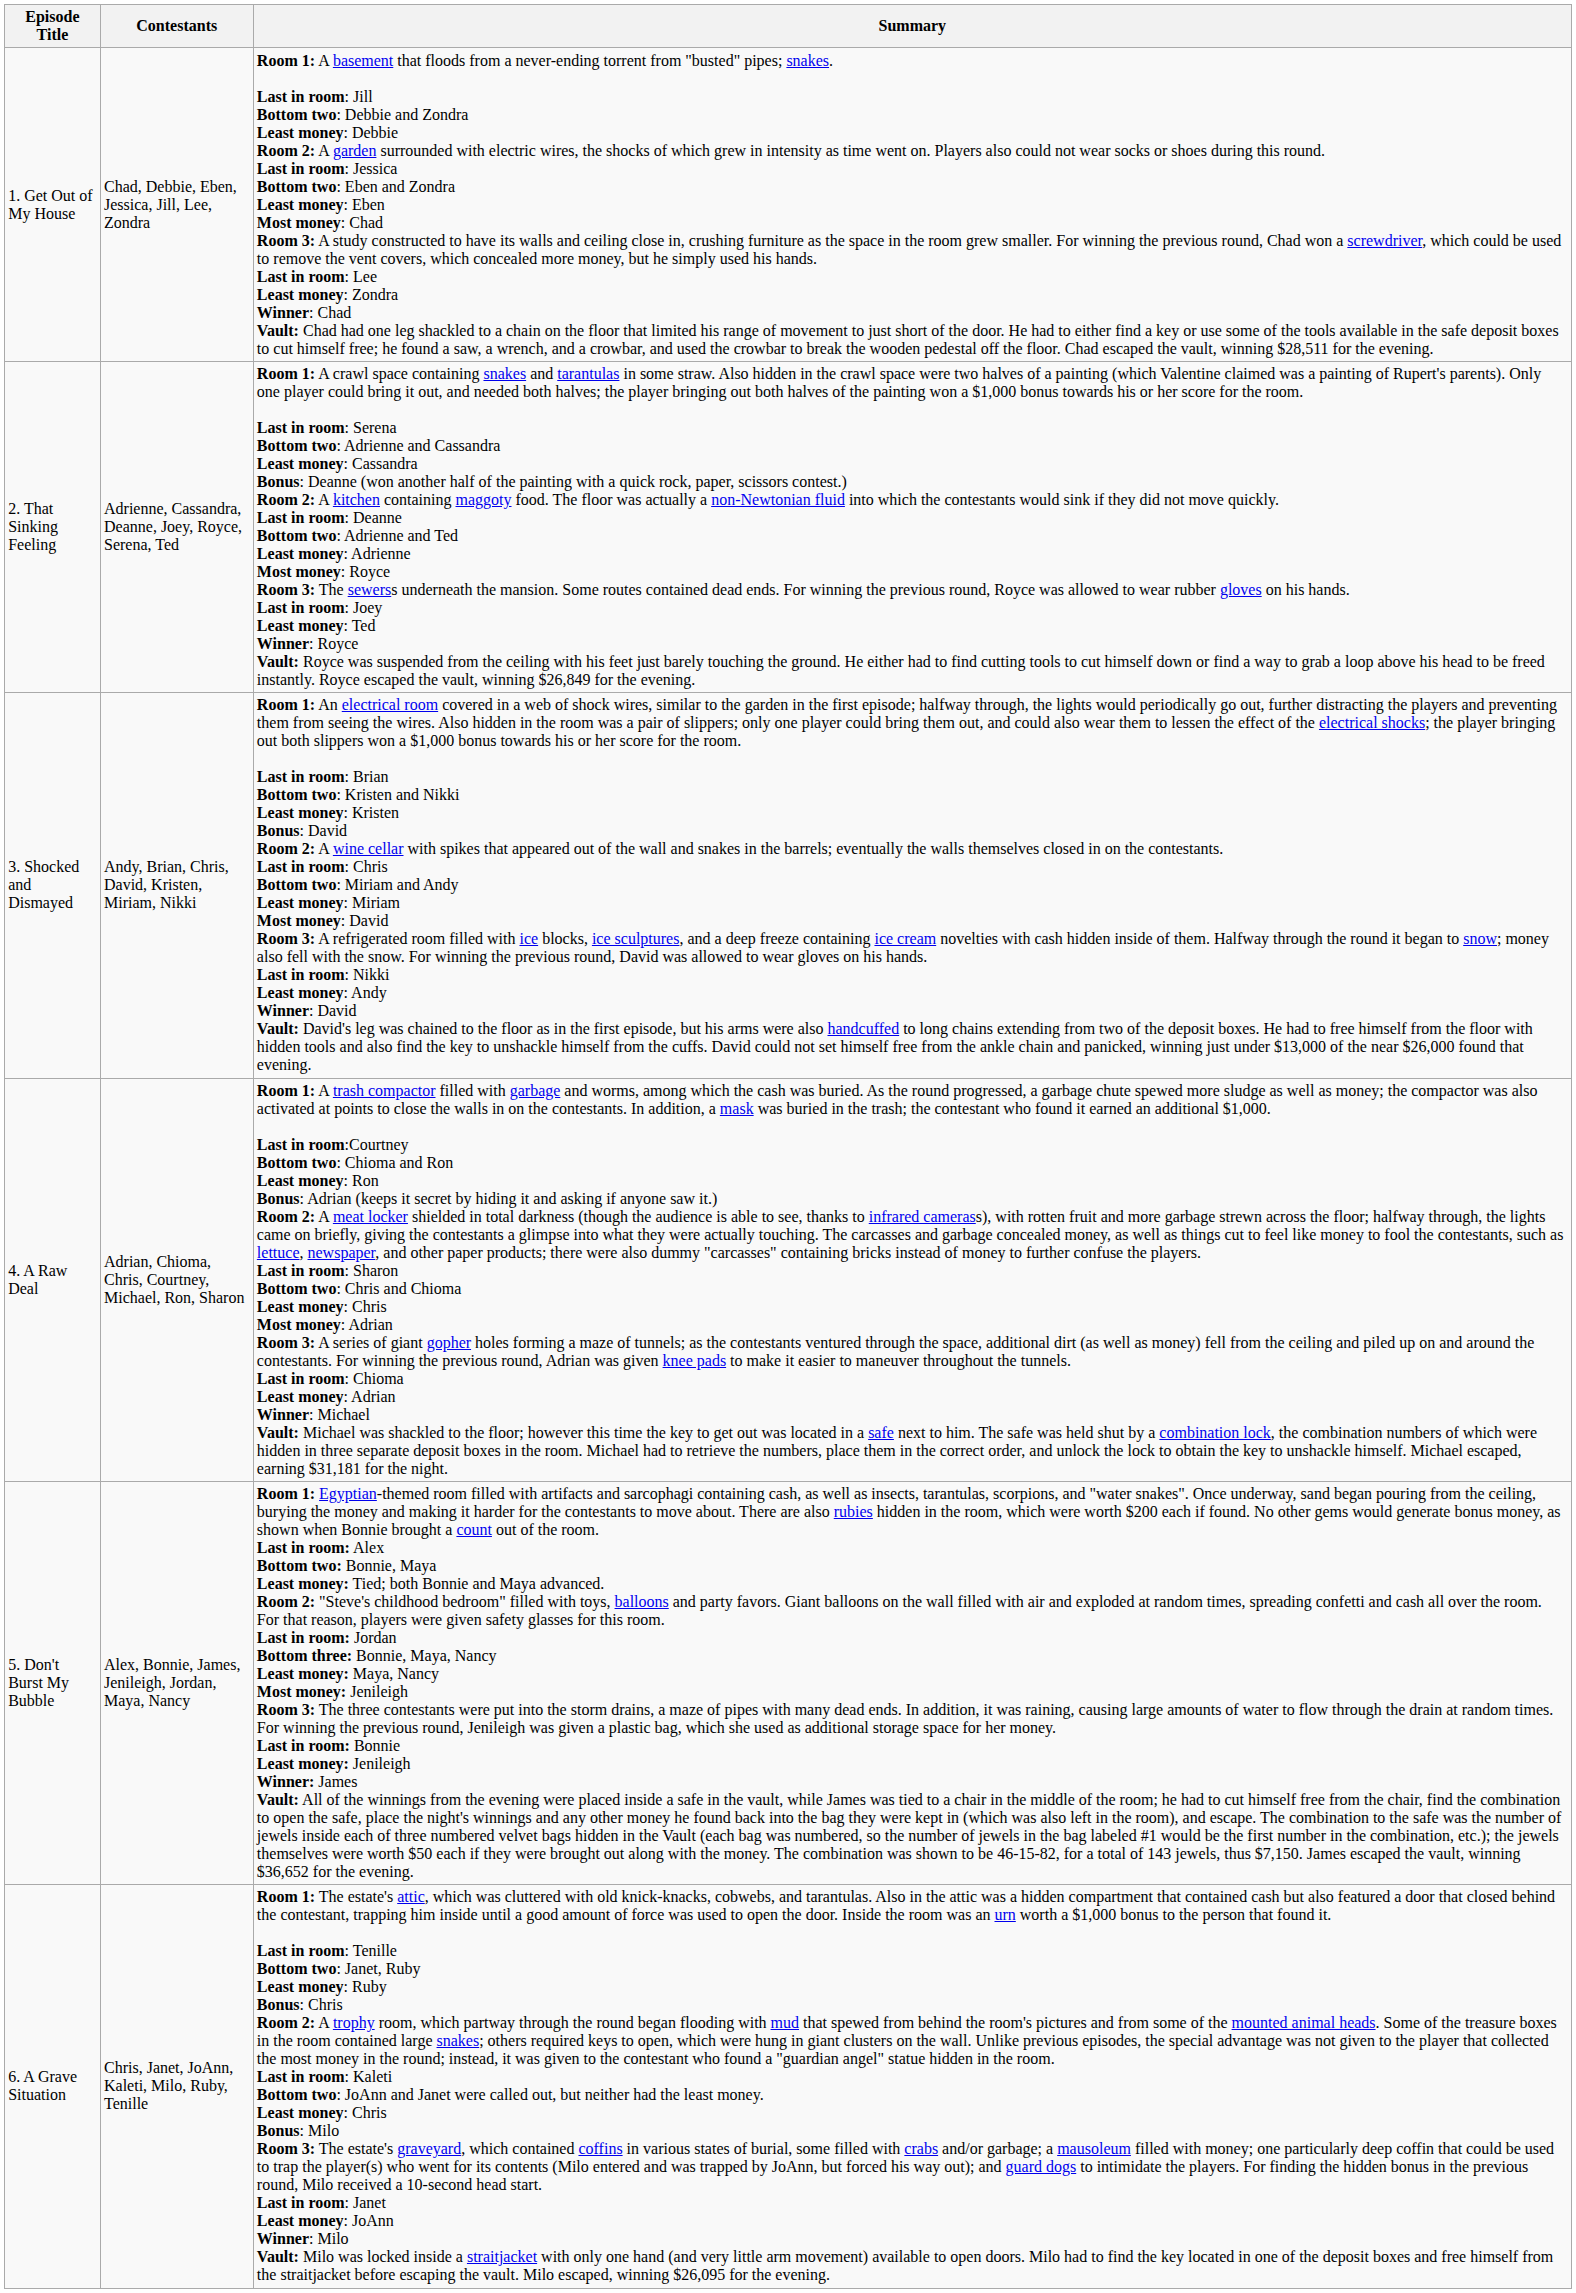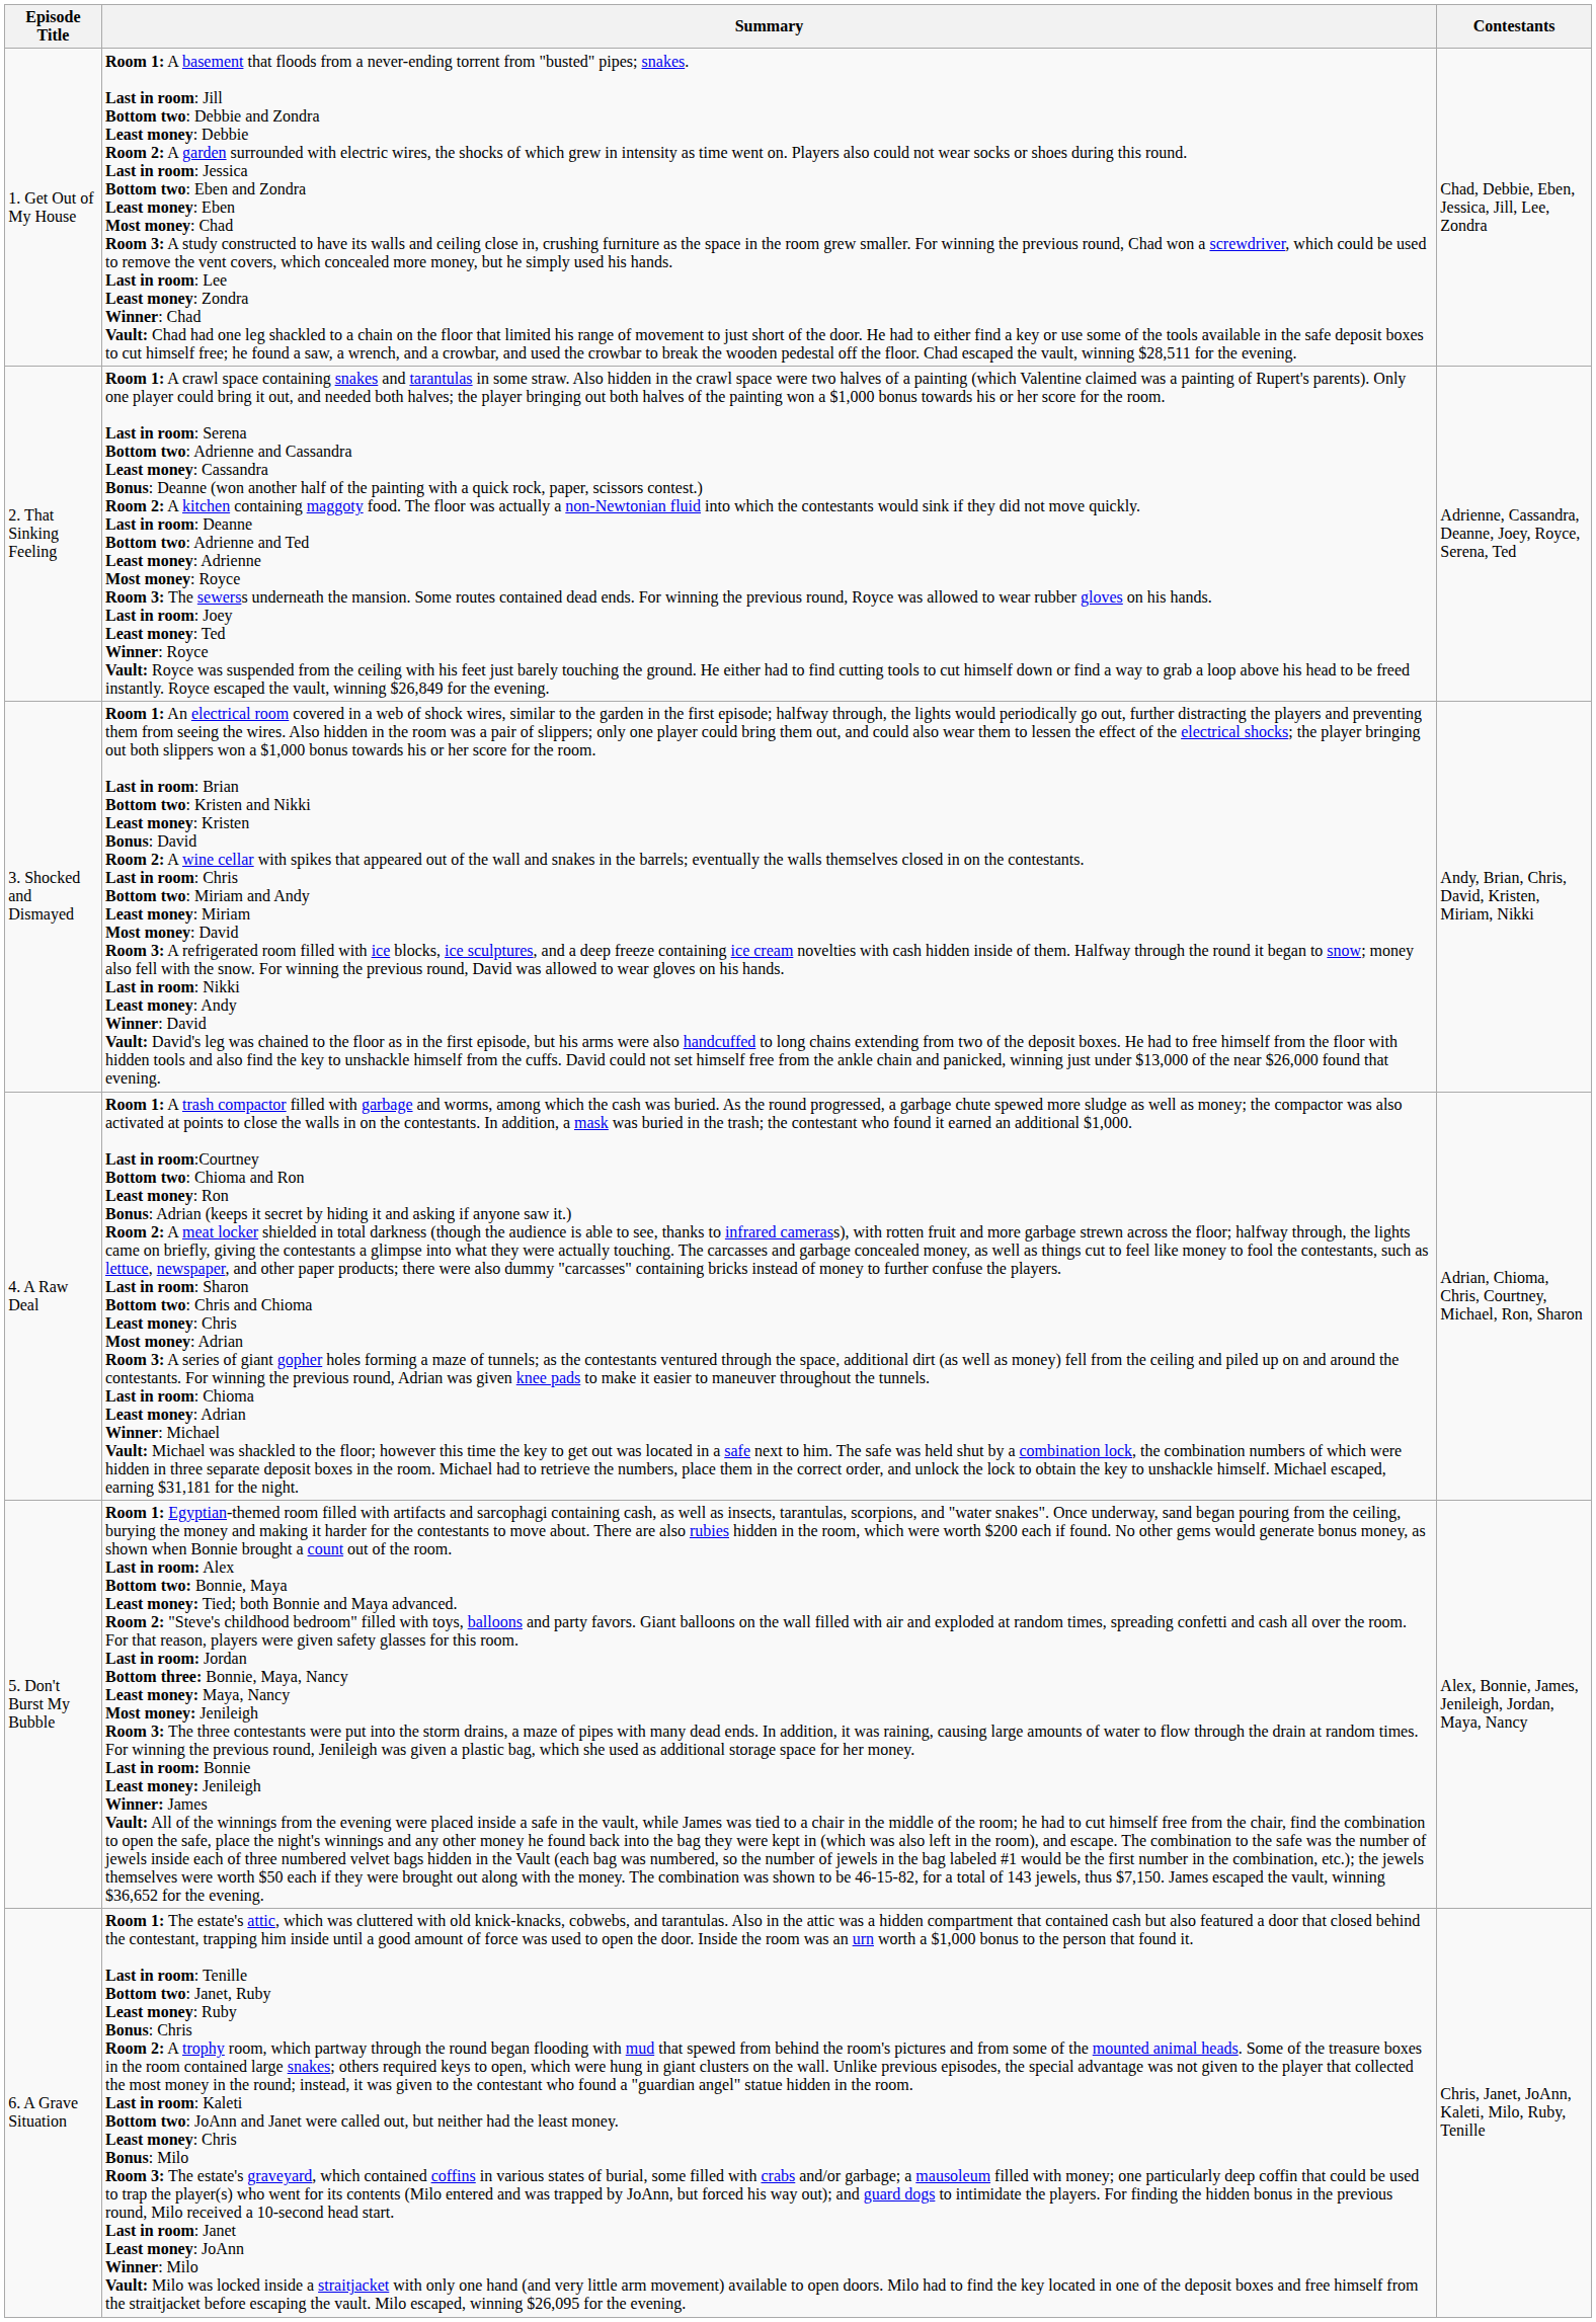columns swapped: Contestants <-> Summary
